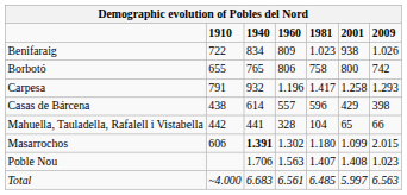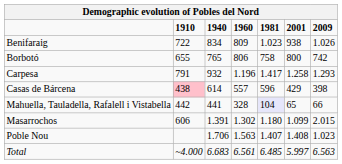Casas de Bárcena | 1910: no background -> pink background
Mahuella, Tauladella, Rafalell i Vistabella | 1981: no background -> lavender background
Masarrochos | 1940: bold -> normal
